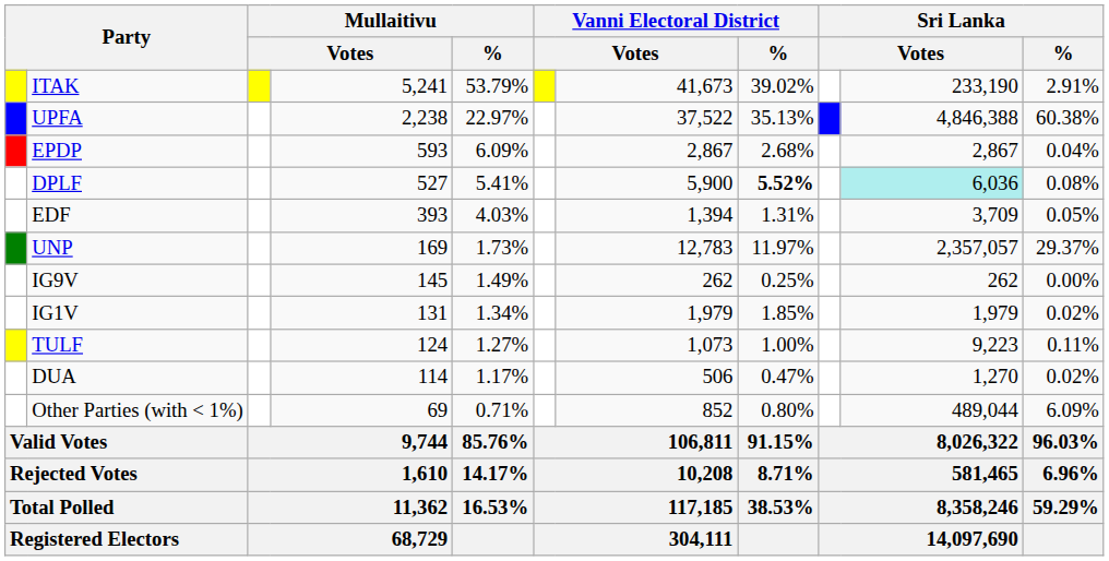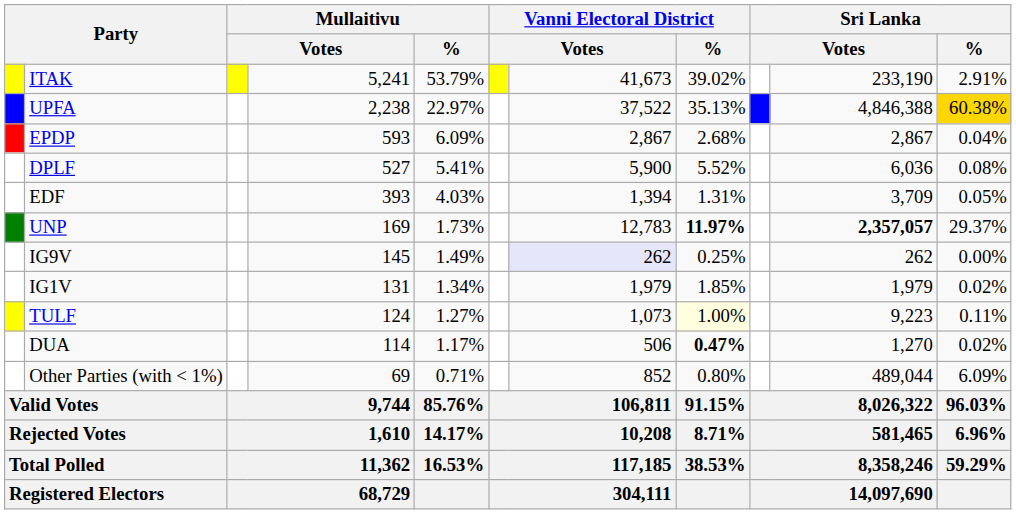UPFA | Sri Lanka / %: no background -> gold background
DPLF | Vanni Electoral District / %: bold -> normal
DPLF | column 10: paleturquoise background -> no background
UNP | Vanni Electoral District / %: normal -> bold
UNP | column 10: normal -> bold
IG9V | column 7: no background -> lavender background
TULF | Vanni Electoral District / %: no background -> lightyellow background
DUA | Vanni Electoral District / %: normal -> bold
